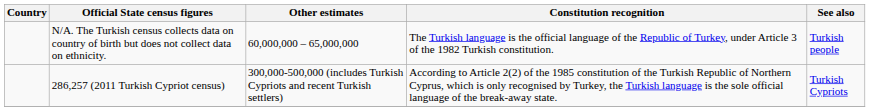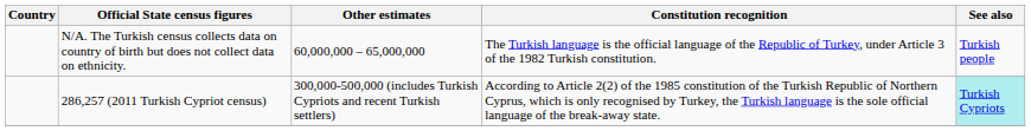286,257 (2011 Turkish Cypriot census) | See also: no background -> paleturquoise background
